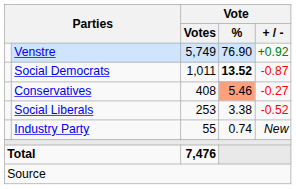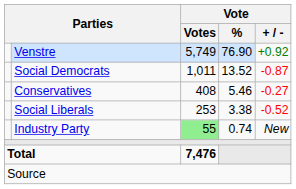Social Democrats | Vote / %: bold -> normal
Conservatives | Vote / %: lightsalmon background -> no background
Industry Party | Vote / Votes: no background -> lightgreen background
